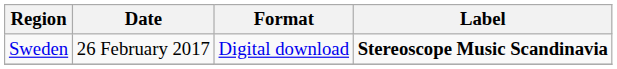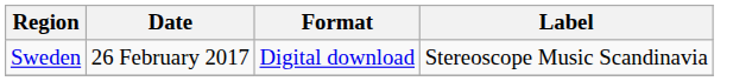Sweden | Label: bold -> normal
